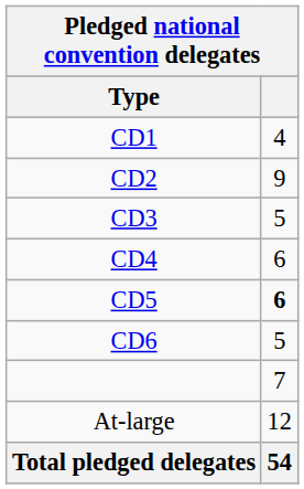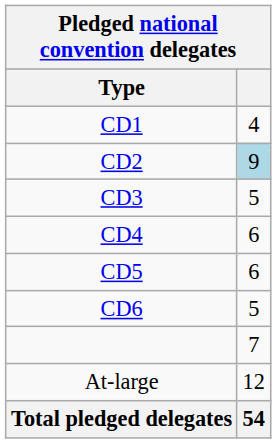CD2 | column 2: no background -> lightblue background
CD5 | column 2: bold -> normal
